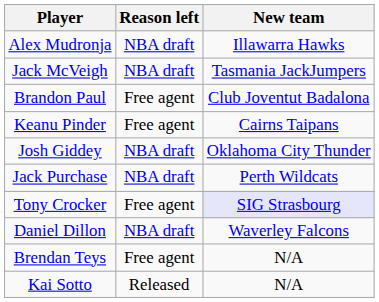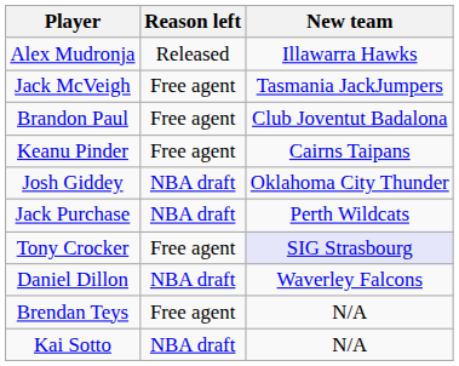Alex Mudronja | Reason left: NBA draft -> Released
Jack McVeigh | Reason left: NBA draft -> Free agent
Kai Sotto | Reason left: Released -> NBA draft
